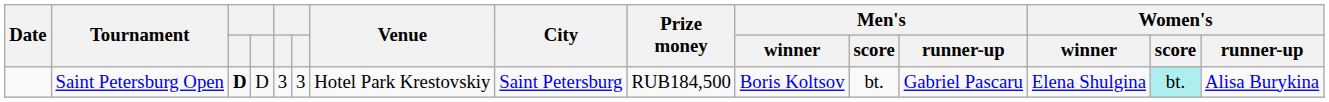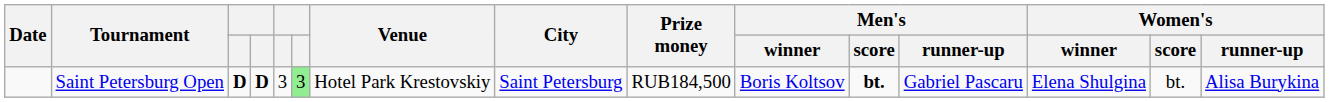Saint Petersburg Open | column 4: normal -> bold
Saint Petersburg Open | column 6: no background -> lightgreen background
Saint Petersburg Open | Men's / score: normal -> bold
Saint Petersburg Open | Women's / score: paleturquoise background -> no background
